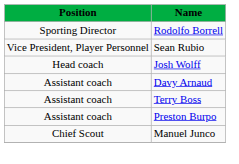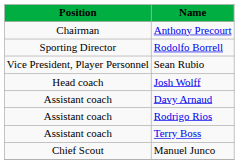+ row: Chairman | Anthony Precourt
+ row: Assistant coach | Rodrigo Rios
- row: Assistant coach | Preston Burpo
